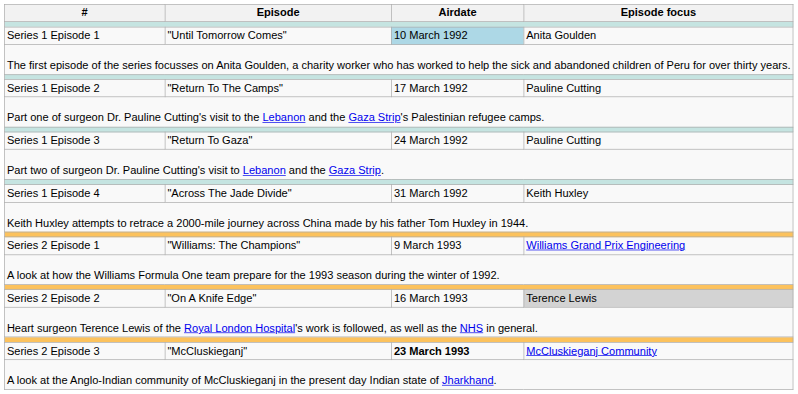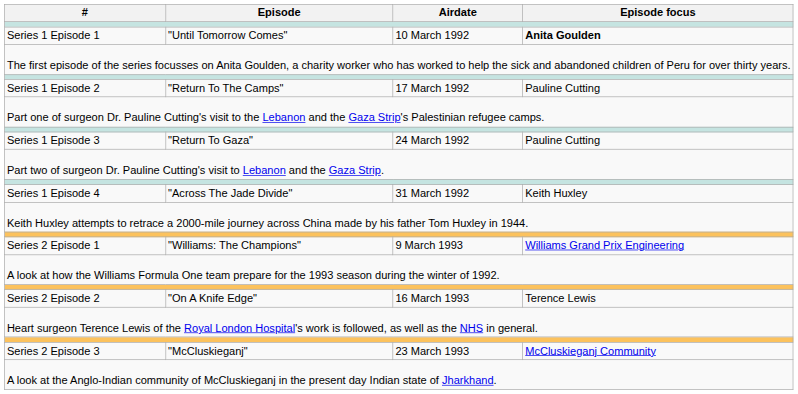Series 1 Episode 1 | Airdate: lightblue background -> no background
Series 1 Episode 1 | Episode focus: normal -> bold
Series 2 Episode 2 | Episode focus: lightgrey background -> no background
Series 2 Episode 3 | Airdate: bold -> normal
